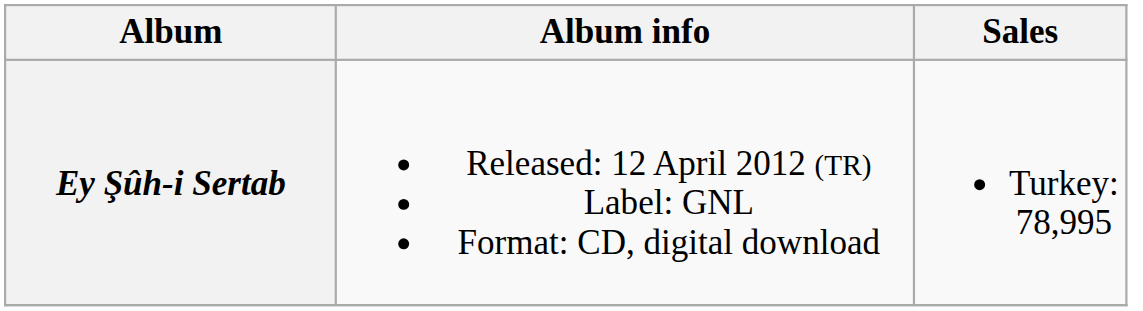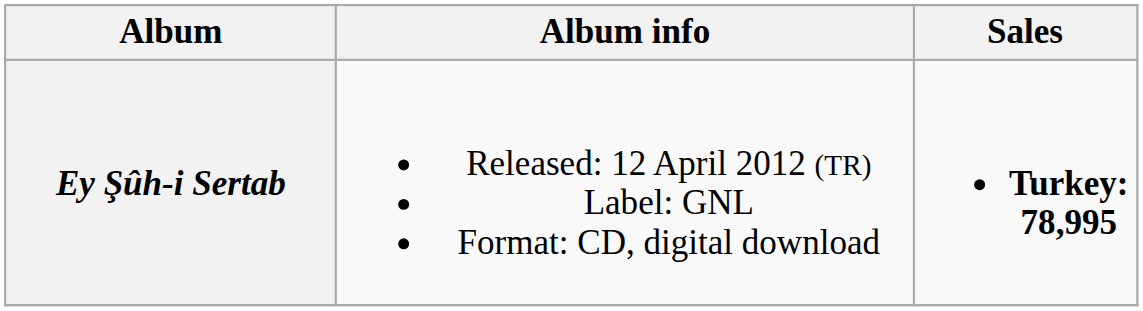Ey Şûh-i Sertab | Sales: normal -> bold
